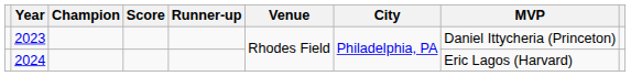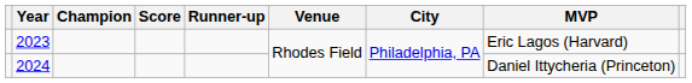2023 | MVP: Daniel Ittycheria (Princeton) -> Eric Lagos (Harvard)
2024 | MVP: Eric Lagos (Harvard) -> Daniel Ittycheria (Princeton)
